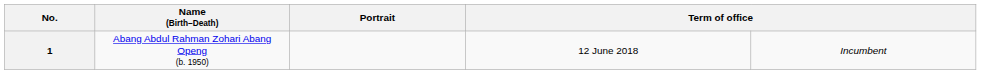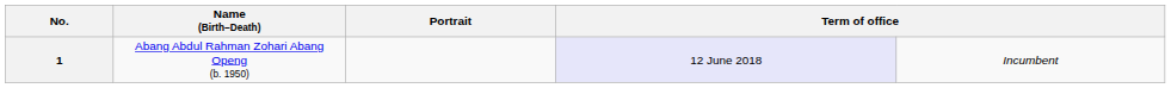1 | column 4: no background -> lavender background
